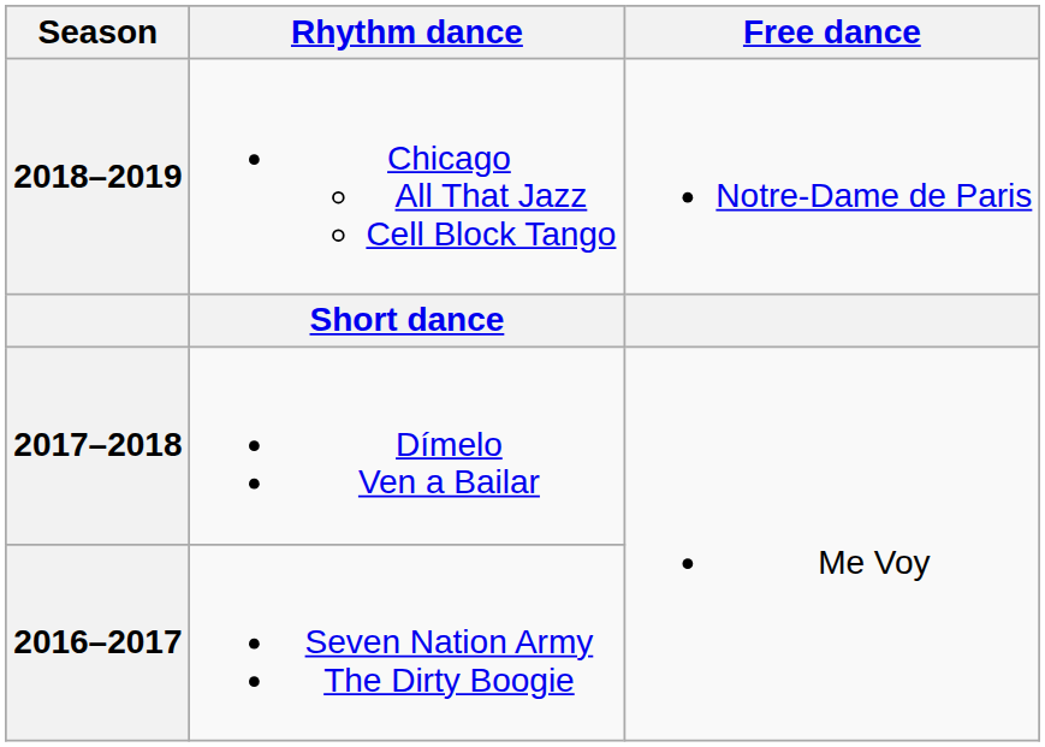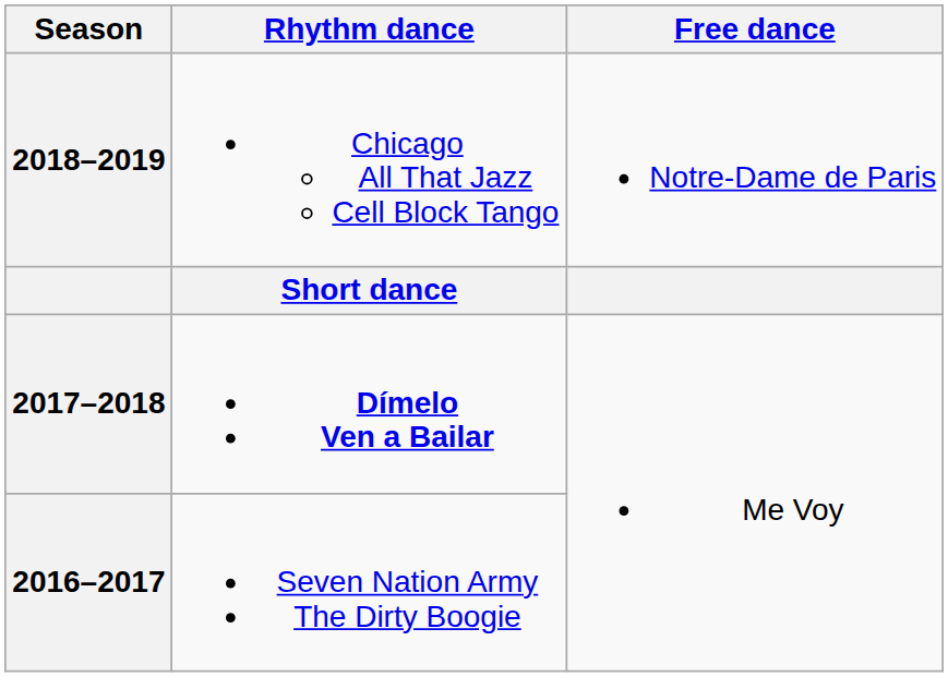2017–2018 | Rhythm dance: normal -> bold
